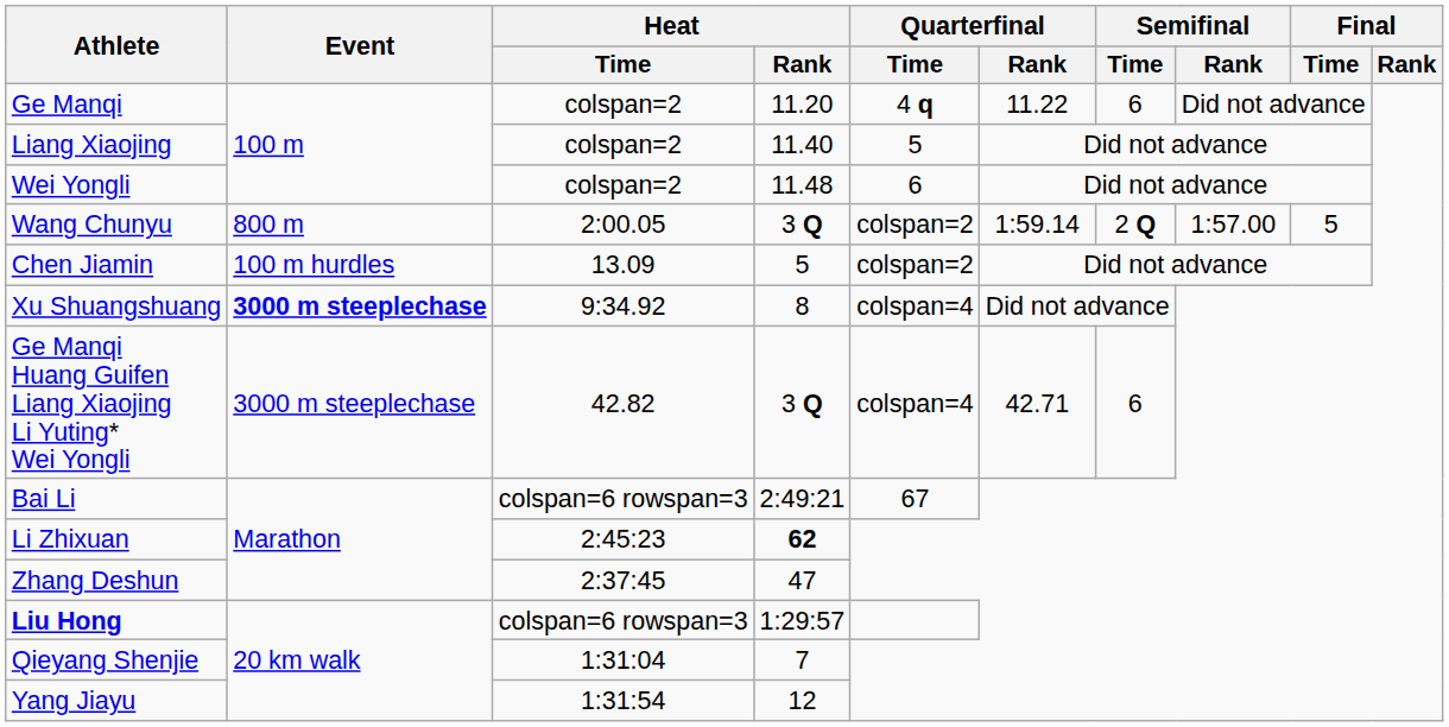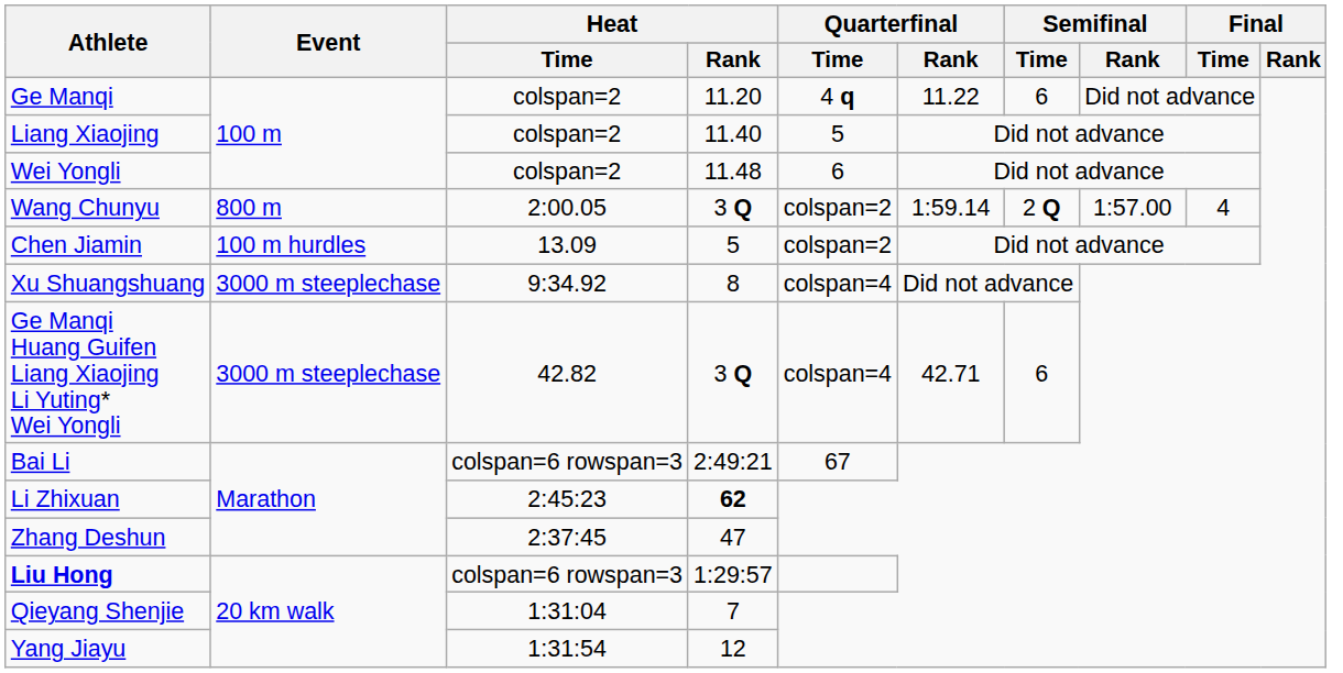Wang Chunyu | Final / Time: 5 -> 4
Xu Shuangshuang | Event: bold -> normal
